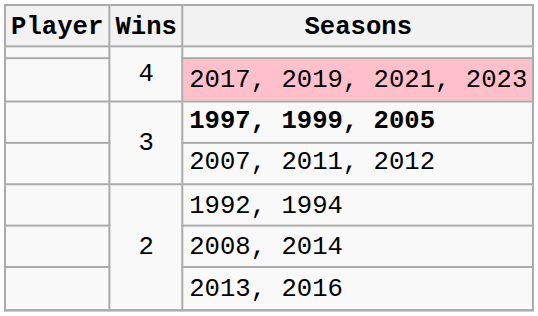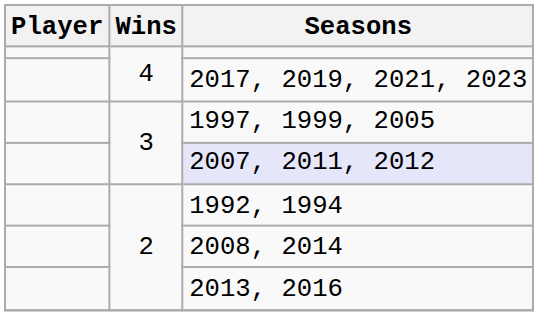2017, 2019, 2021, 2023 | Seasons: pink background -> no background
1997, 1999, 2005 | Seasons: bold -> normal
2007, 2011, 2012 | Seasons: no background -> lavender background
